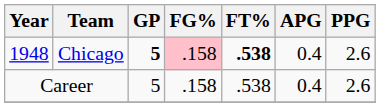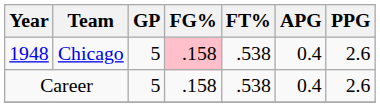1948 | GP: bold -> normal
1948 | FT%: bold -> normal
